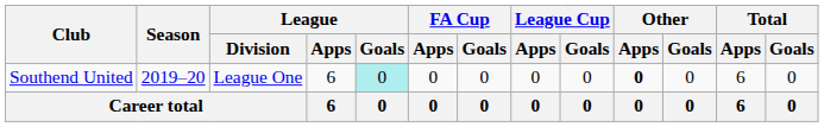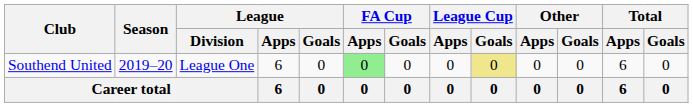Southend United | League / Goals: paleturquoise background -> no background
Southend United | FA Cup / Apps: no background -> lightgreen background
Southend United | League Cup / Goals: no background -> khaki background
Southend United | Other / Apps: bold -> normal
